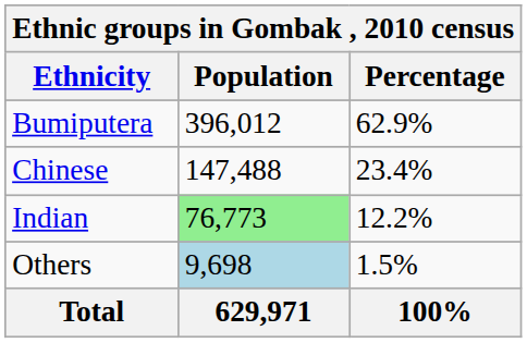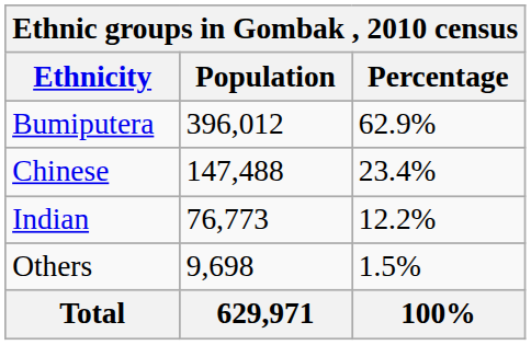Indian | Population: lightgreen background -> no background
Others | Population: lightblue background -> no background
